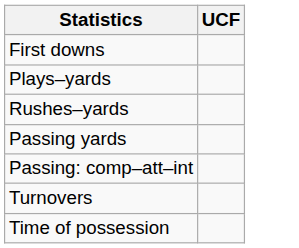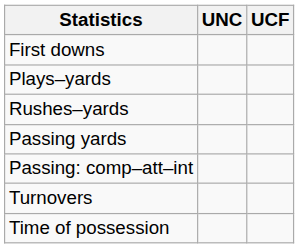+ column: UNC
